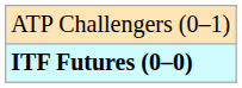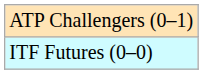row 2 | column 1: bold -> normal
